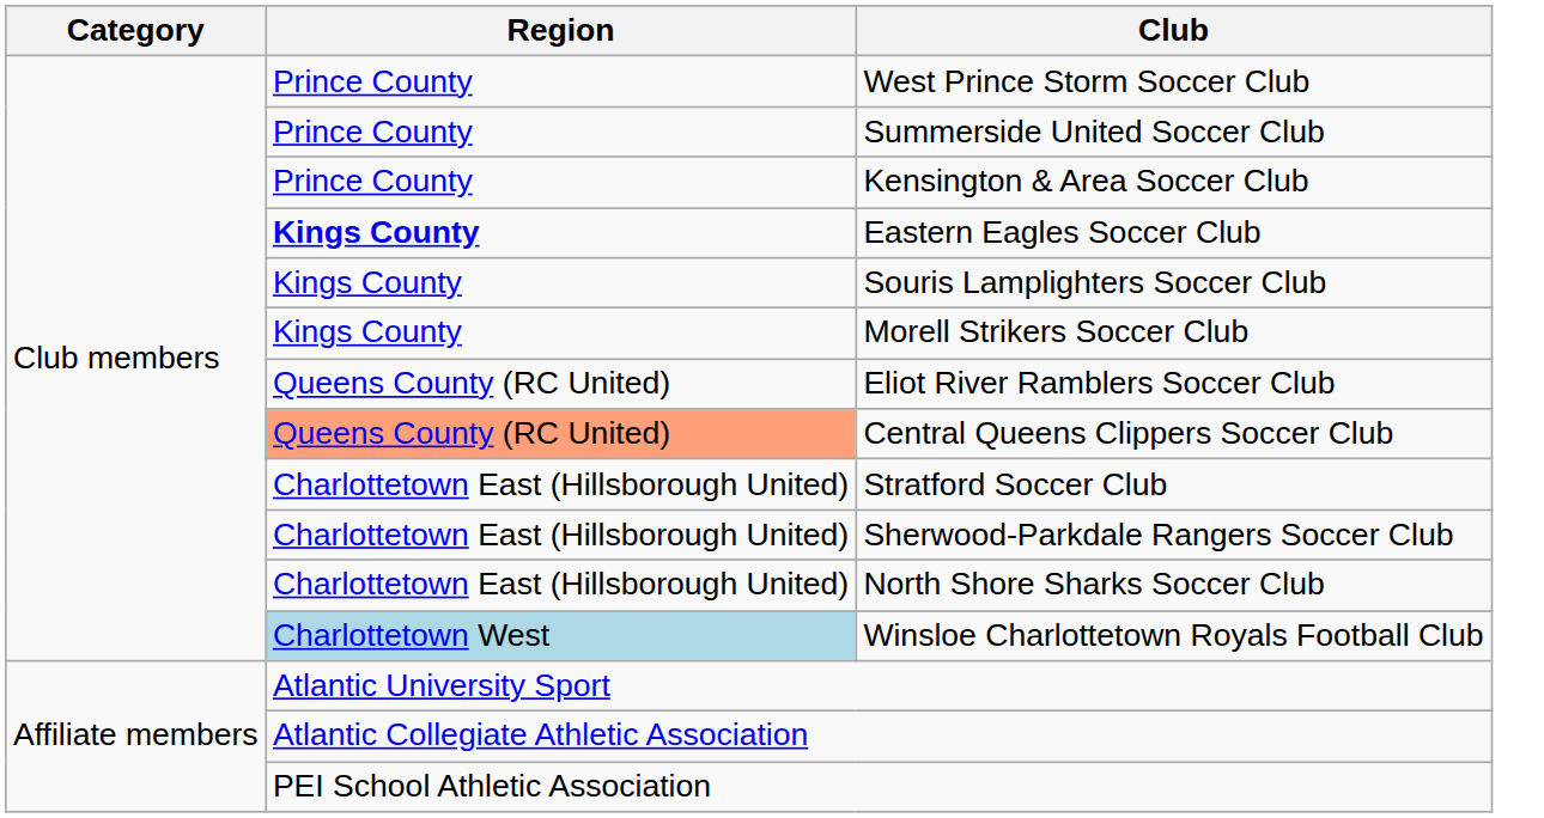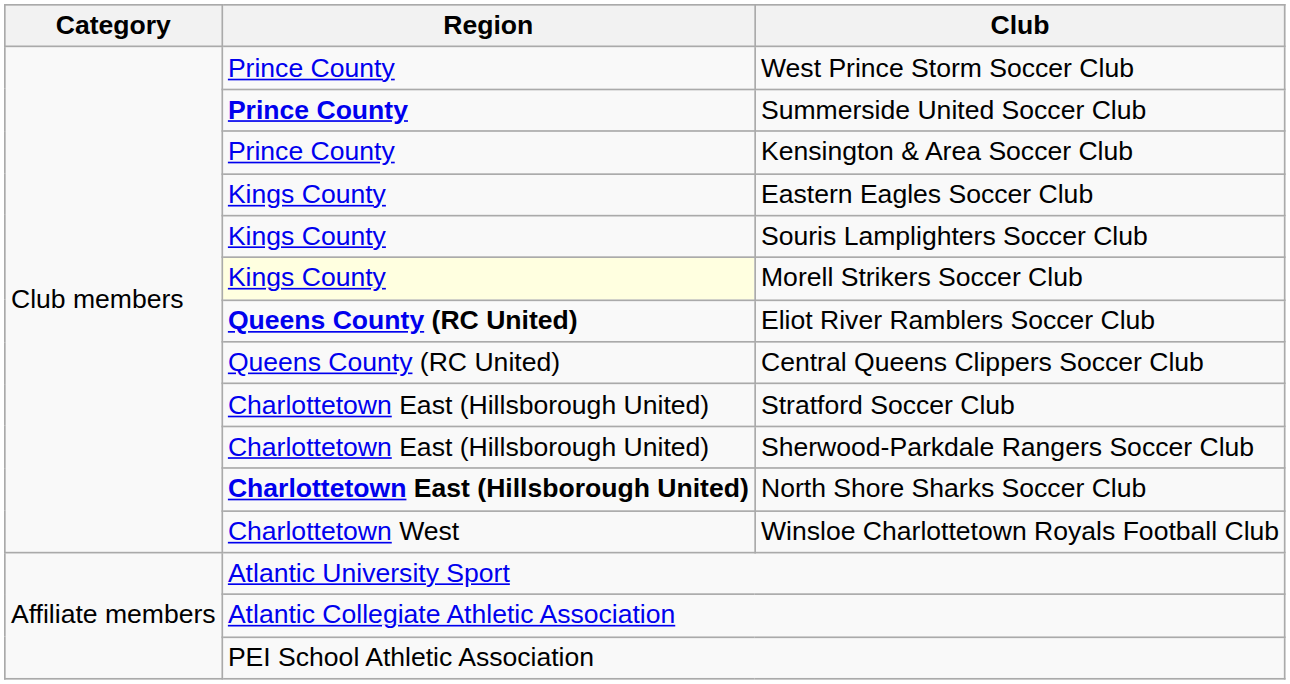Summerside United Soccer Club | Region: normal -> bold
Eastern Eagles Soccer Club | Region: bold -> normal
Morell Strikers Soccer Club | Region: no background -> lightyellow background
Eliot River Ramblers Soccer Club | Region: normal -> bold
Central Queens Clippers Soccer Club | Region: lightsalmon background -> no background
North Shore Sharks Soccer Club | Region: normal -> bold
Winsloe Charlottetown Royals Football Club | Region: lightblue background -> no background
